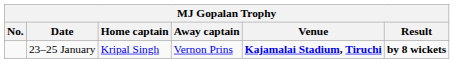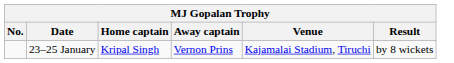23–25 January | Venue: bold -> normal
23–25 January | Result: bold -> normal
